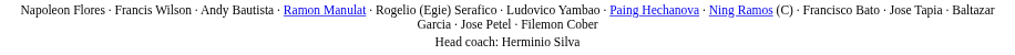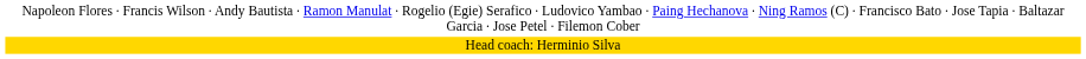row 2 | column 1: no background -> gold background
